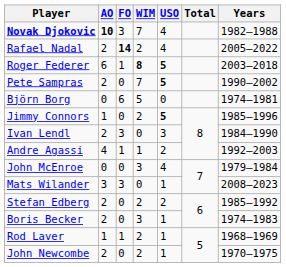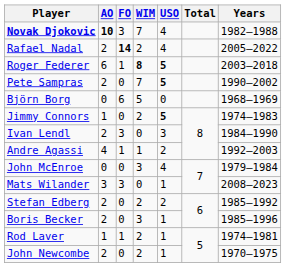Björn Borg | Years: 1974–1981 -> 1968–1969
Jimmy Connors | Years: 1985–1996 -> 1974–1983
Boris Becker | Years: 1974–1983 -> 1985–1996
Rod Laver | Years: 1968–1969 -> 1974–1981
